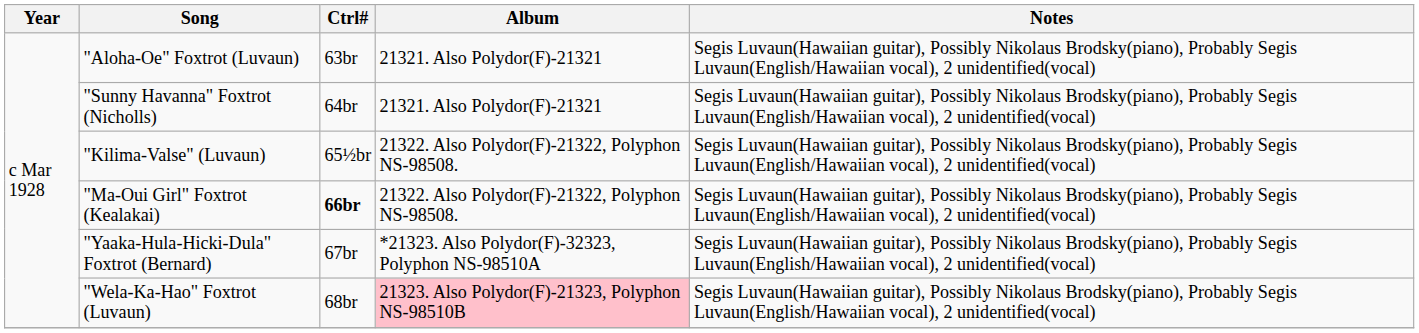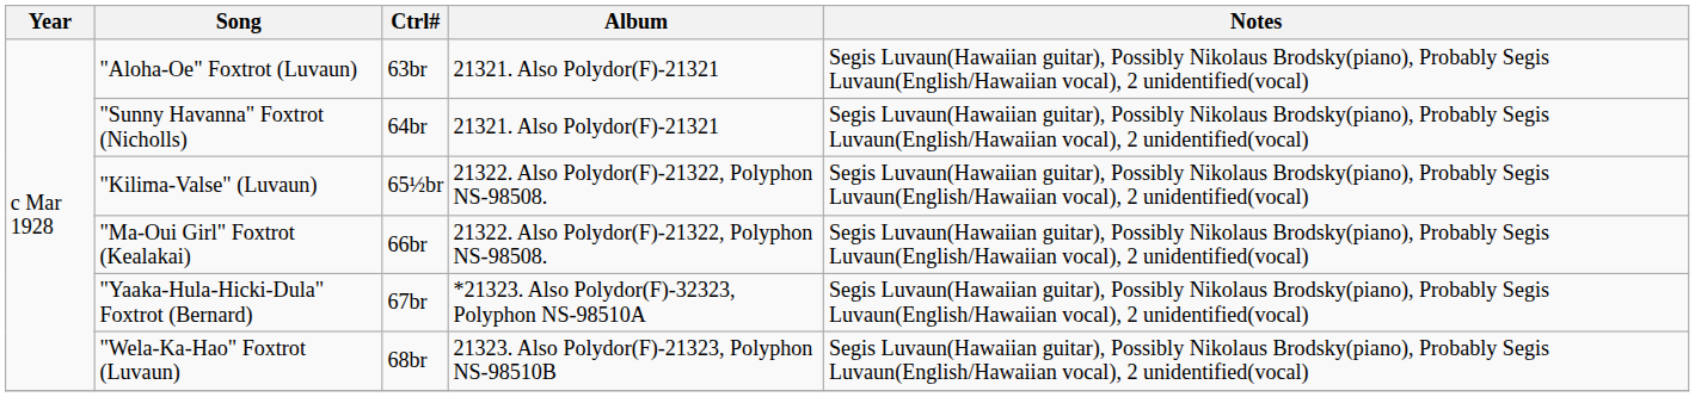"Ma-Oui Girl" Foxtrot (Kealakai) | Ctrl#: bold -> normal
"Wela-Ka-Hao" Foxtrot (Luvaun) | Album: pink background -> no background
